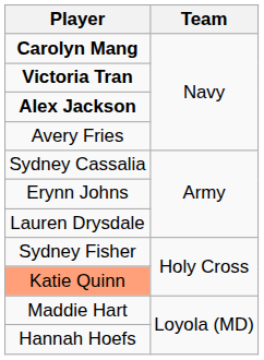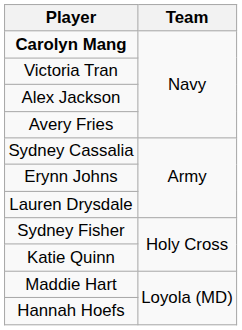Victoria Tran | Player: bold -> normal
Alex Jackson | Player: bold -> normal
Katie Quinn | Player: lightsalmon background -> no background
